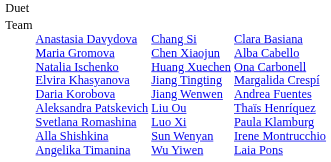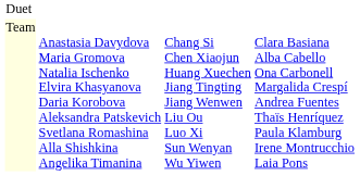Team | column 1: no background -> lightyellow background
